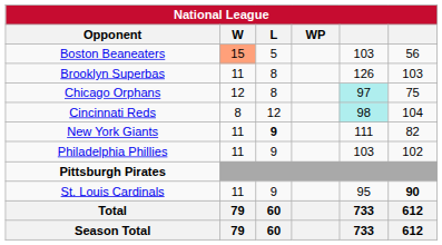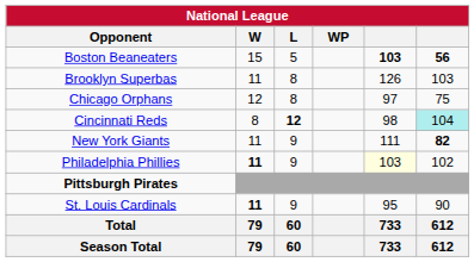Boston Beaneaters | W: lightsalmon background -> no background
Boston Beaneaters | column 5: normal -> bold
Boston Beaneaters | column 6: normal -> bold
Chicago Orphans | column 5: paleturquoise background -> no background
Cincinnati Reds | L: normal -> bold
Cincinnati Reds | column 5: paleturquoise background -> no background
Cincinnati Reds | column 6: no background -> paleturquoise background
New York Giants | L: bold -> normal
New York Giants | column 6: normal -> bold
Philadelphia Phillies | W: normal -> bold
Philadelphia Phillies | column 5: no background -> lightyellow background
St. Louis Cardinals | W: normal -> bold
St. Louis Cardinals | column 6: bold -> normal
